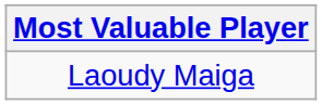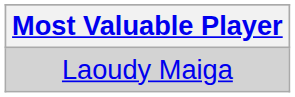row 2 | column 1: no background -> lightgrey background
